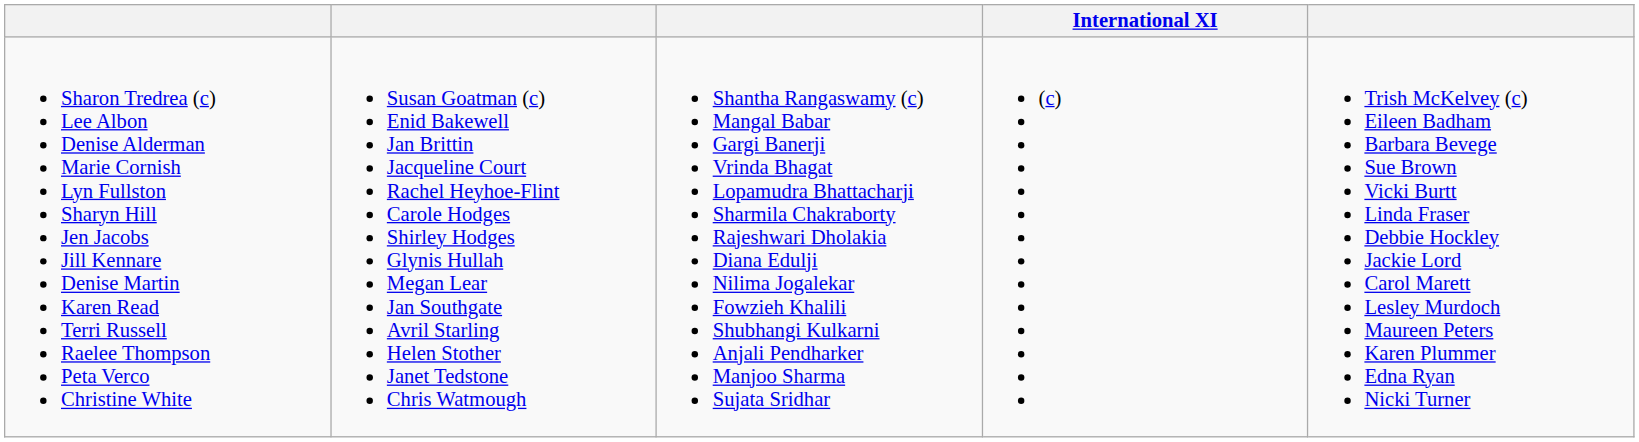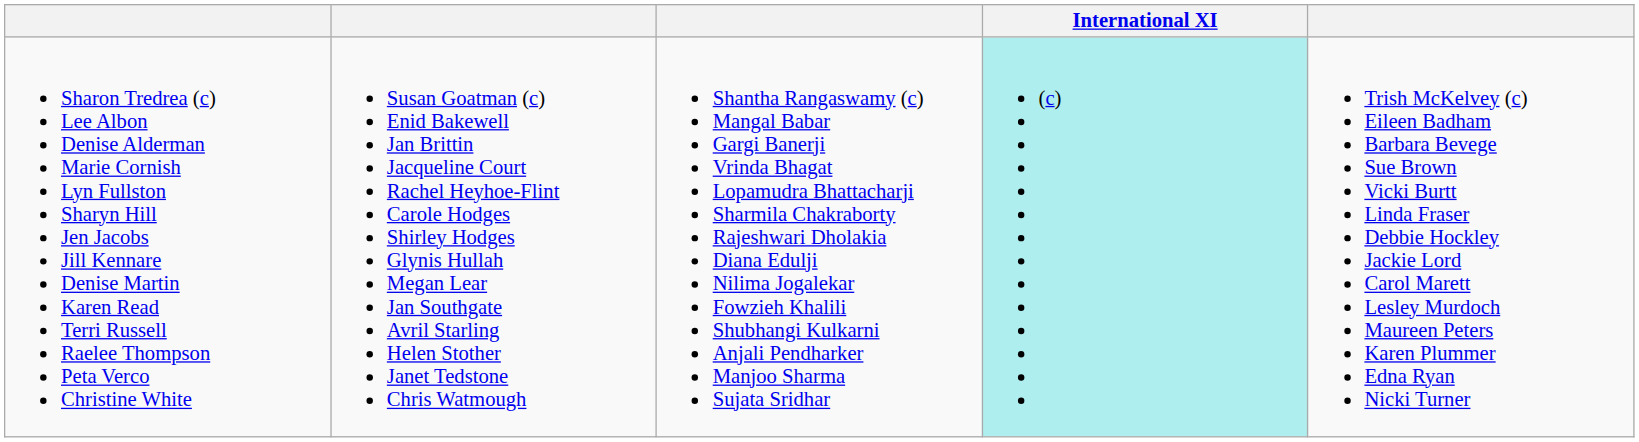row 2 | International XI: no background -> paleturquoise background
